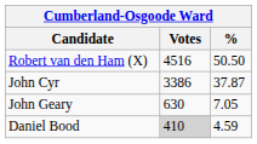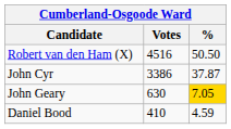John Geary | %: no background -> gold background
Daniel Bood | Votes: lightgrey background -> no background
